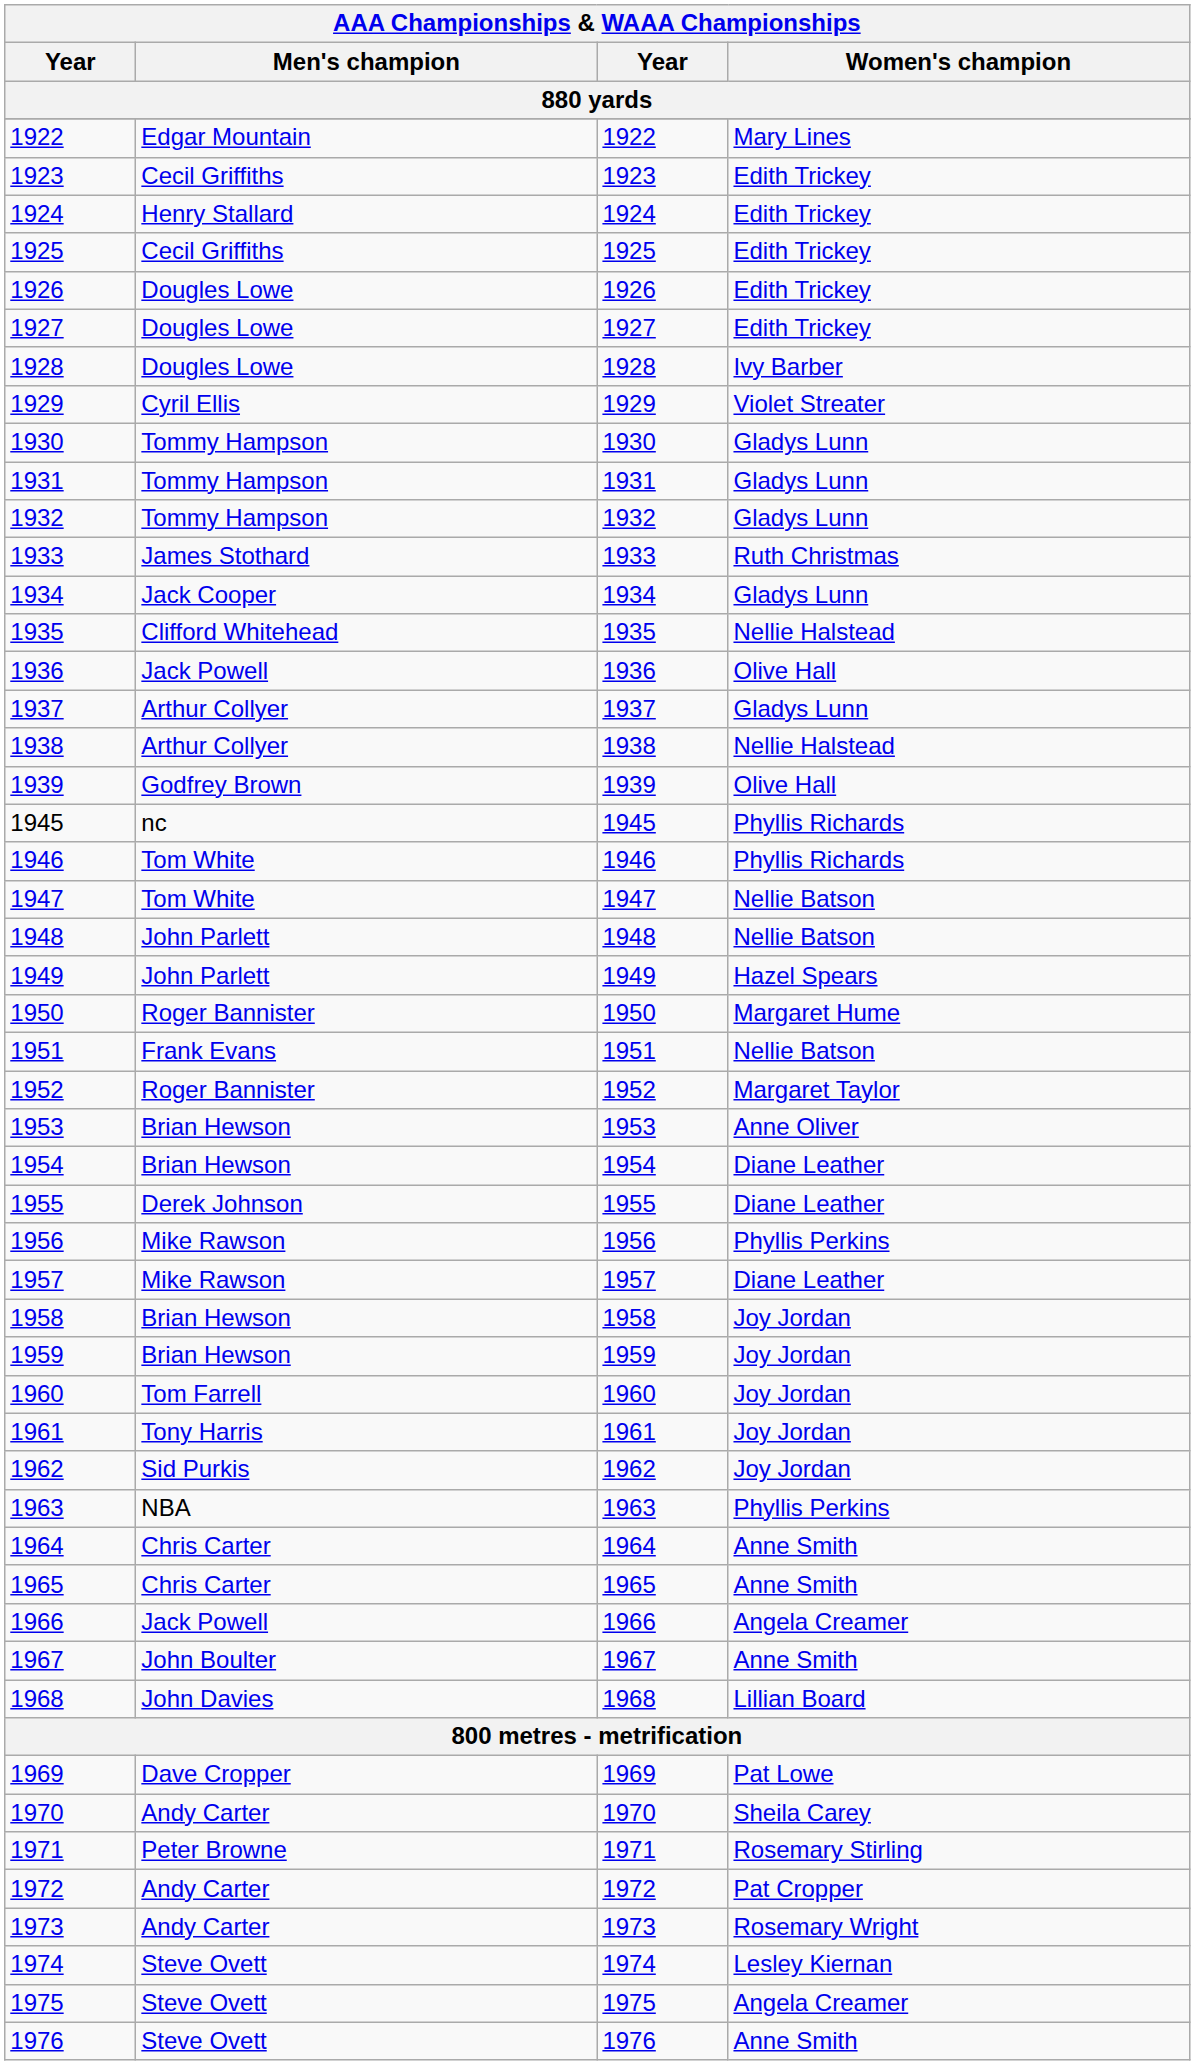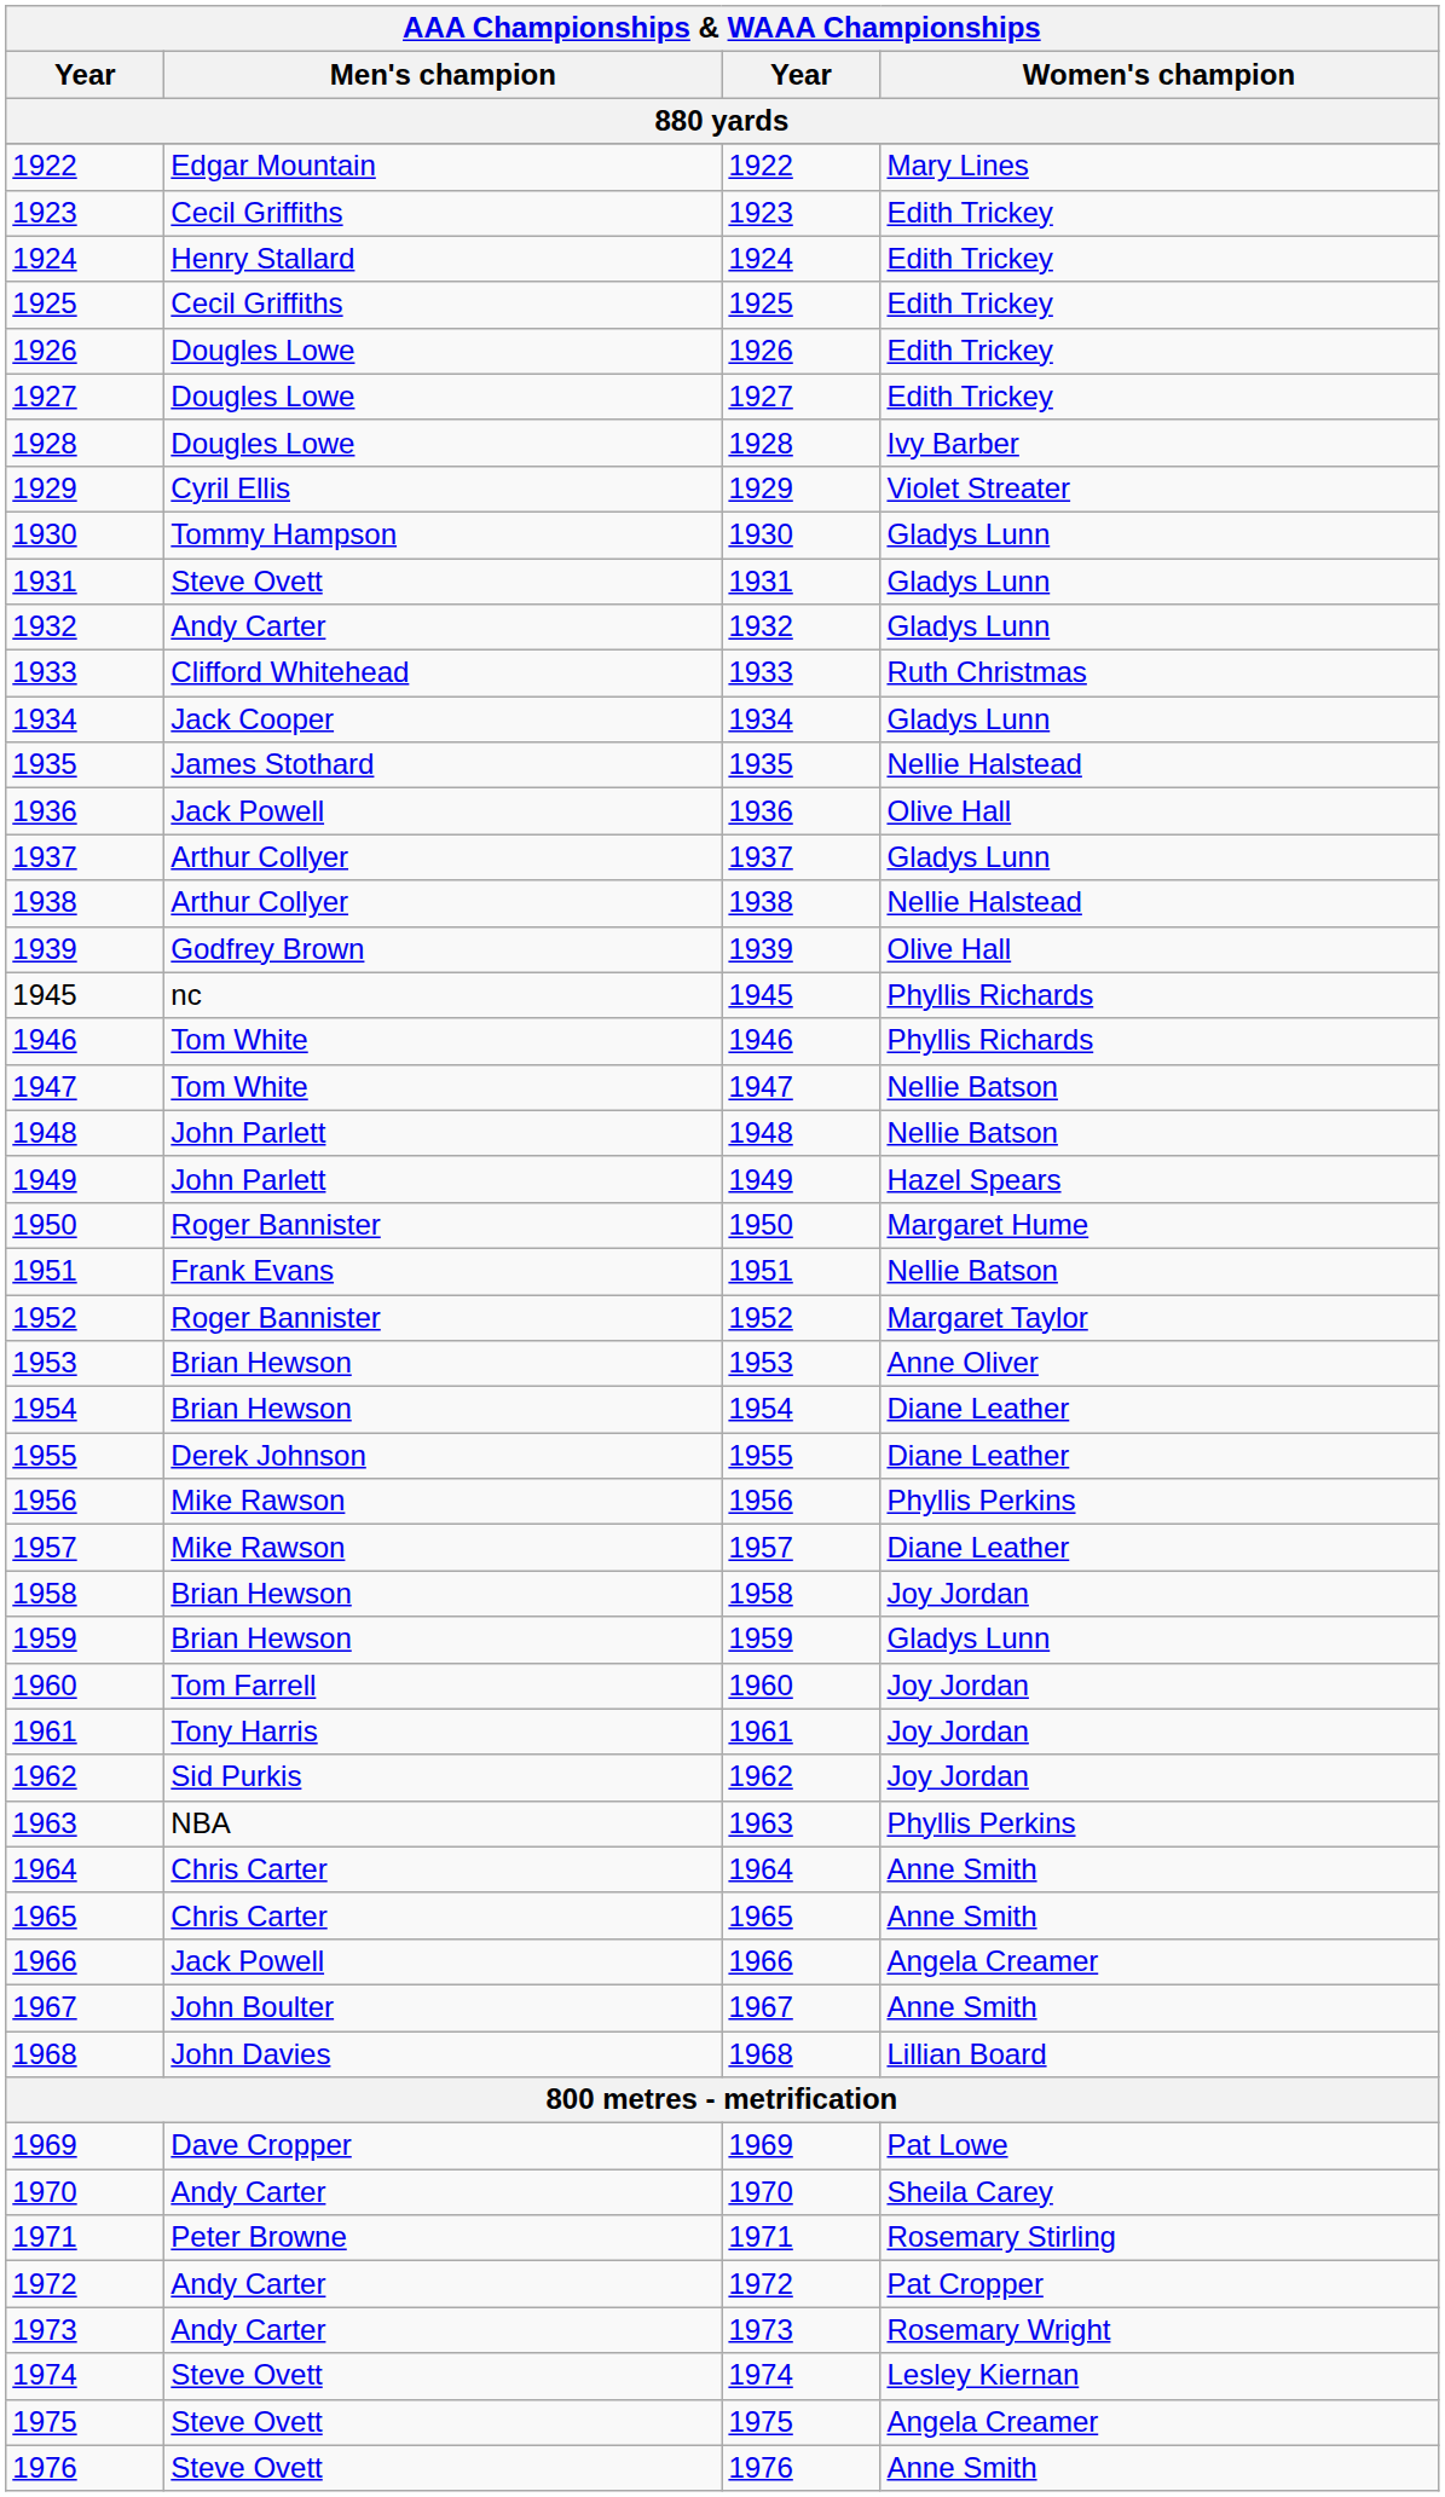row 13 | Men's champion: Tommy Hampson -> Steve Ovett
row 14 | Men's champion: Tommy Hampson -> Andy Carter
row 15 | Men's champion: James Stothard -> Clifford Whitehead
row 17 | Men's champion: Clifford Whitehead -> James Stothard
row 36 | Women's champion: Joy Jordan -> Gladys Lunn
